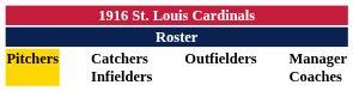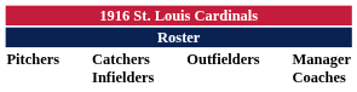Pitchers | column 1: gold background -> no background
